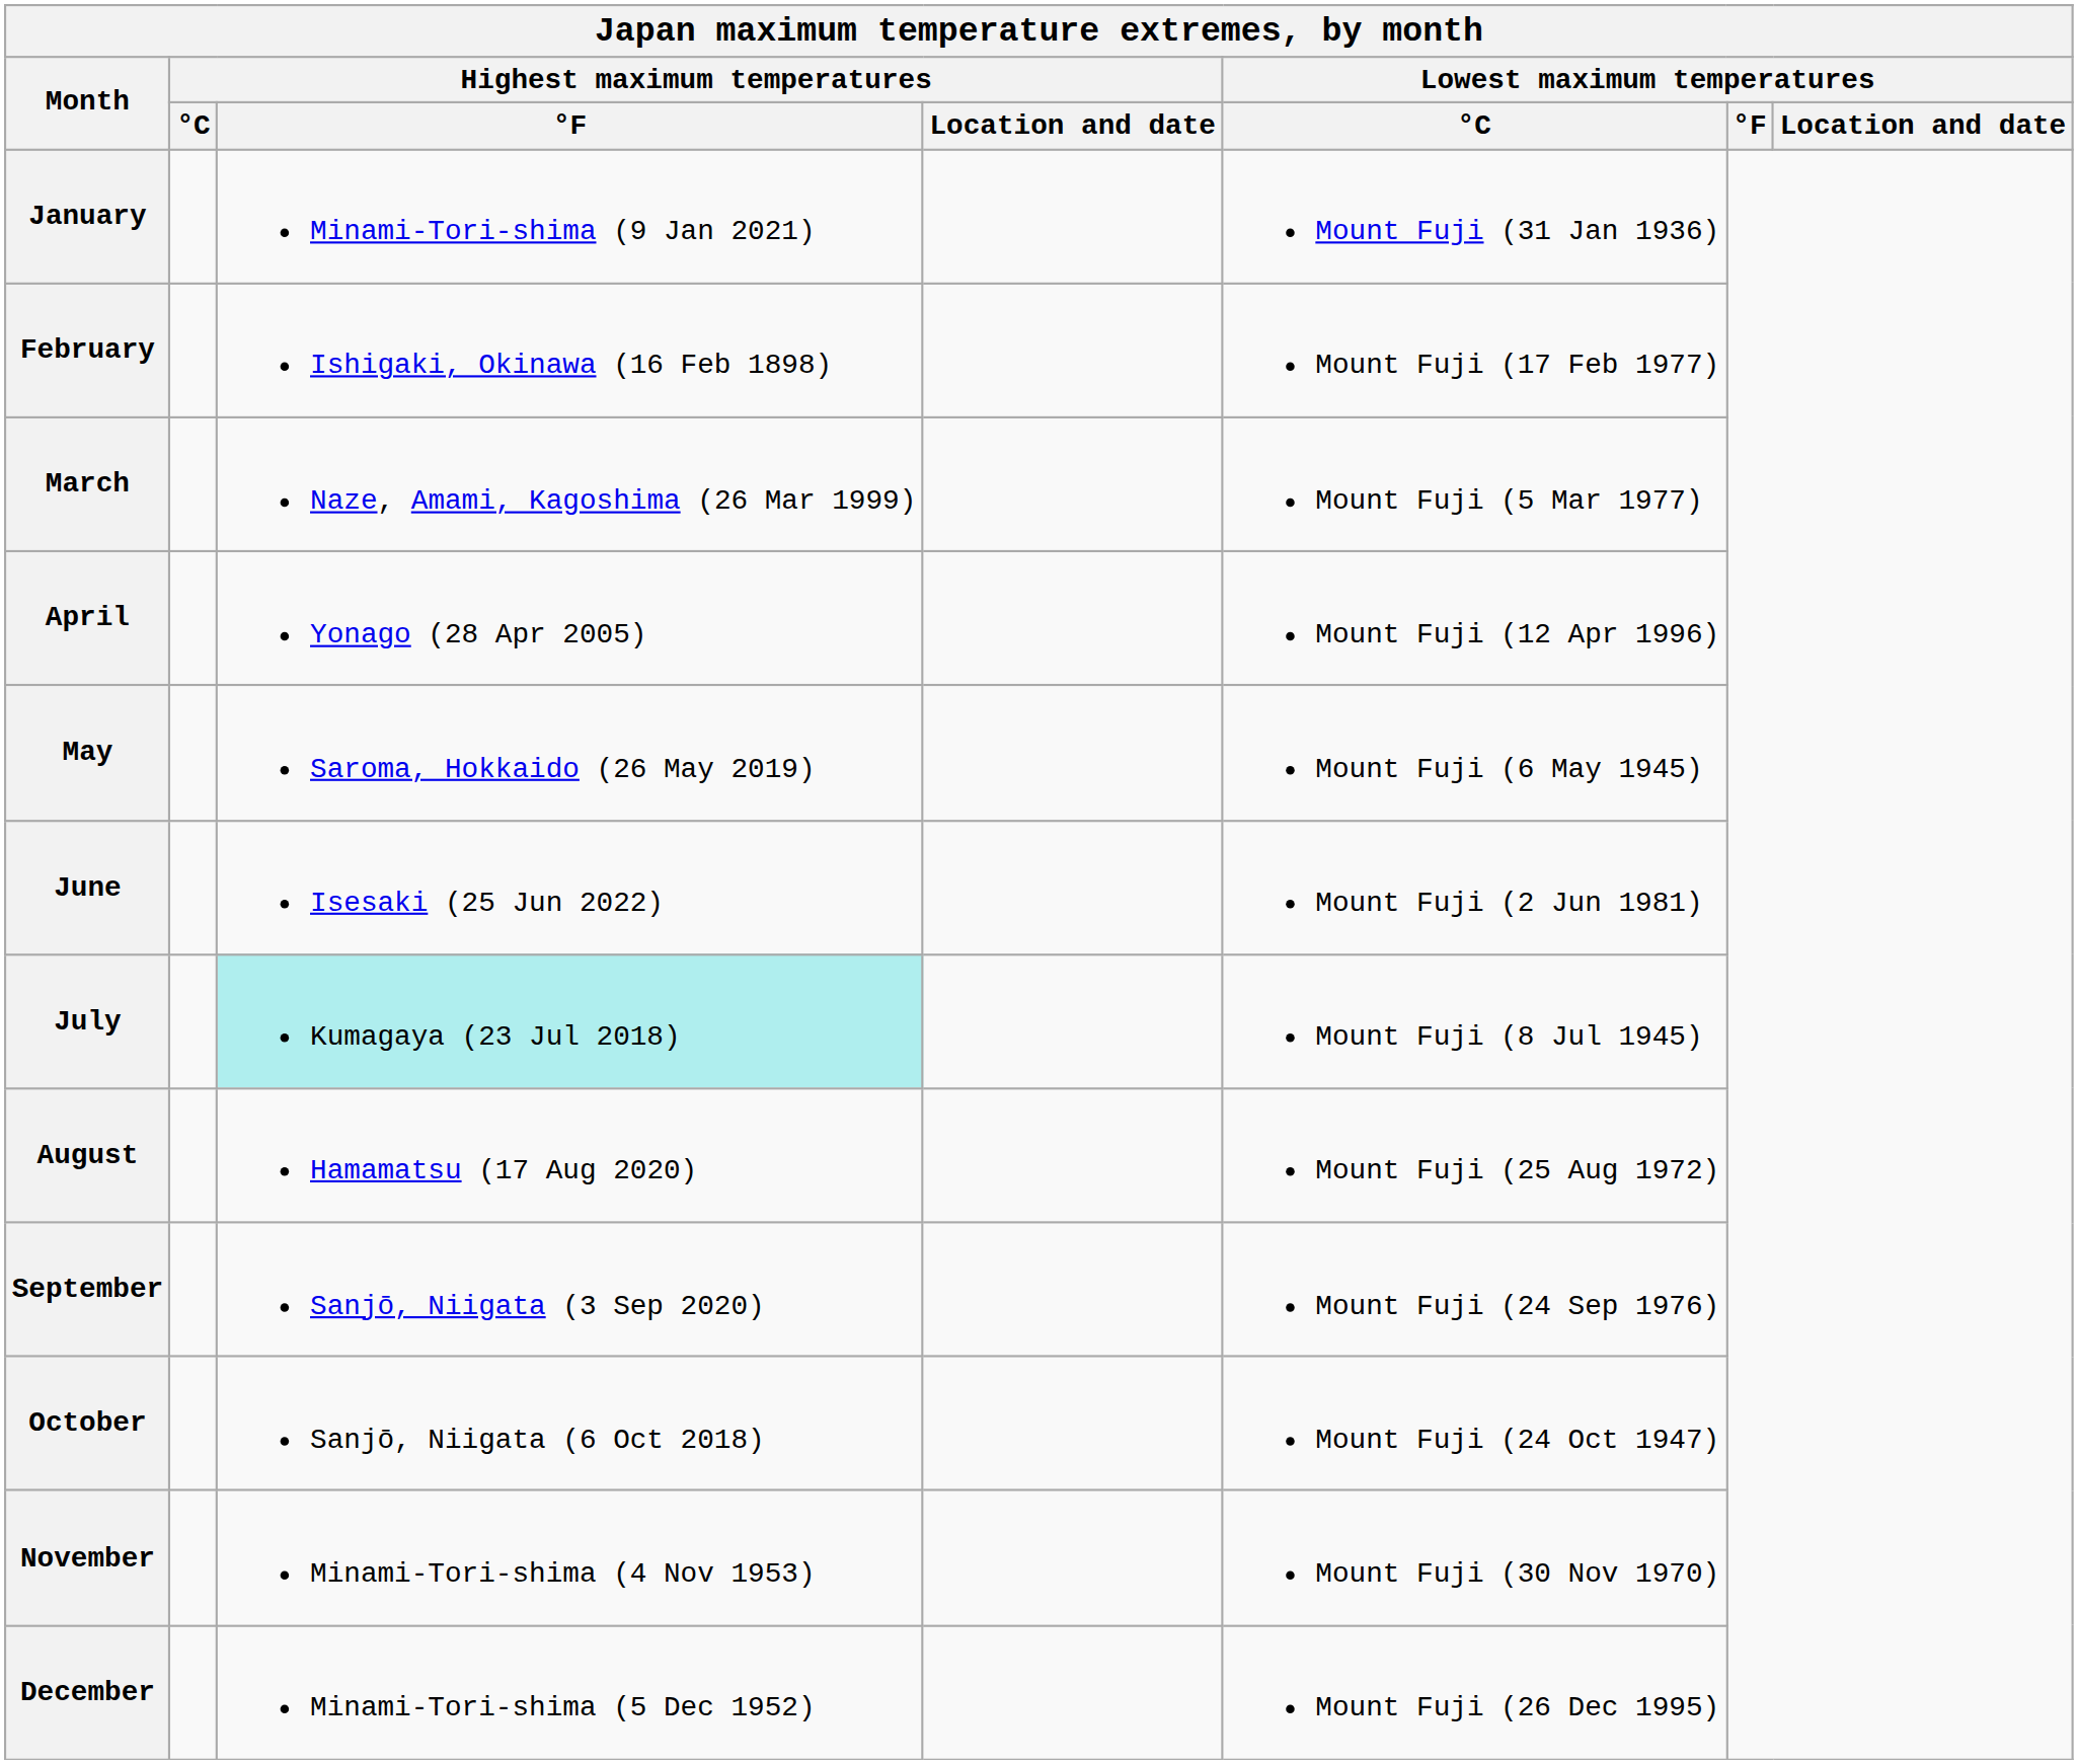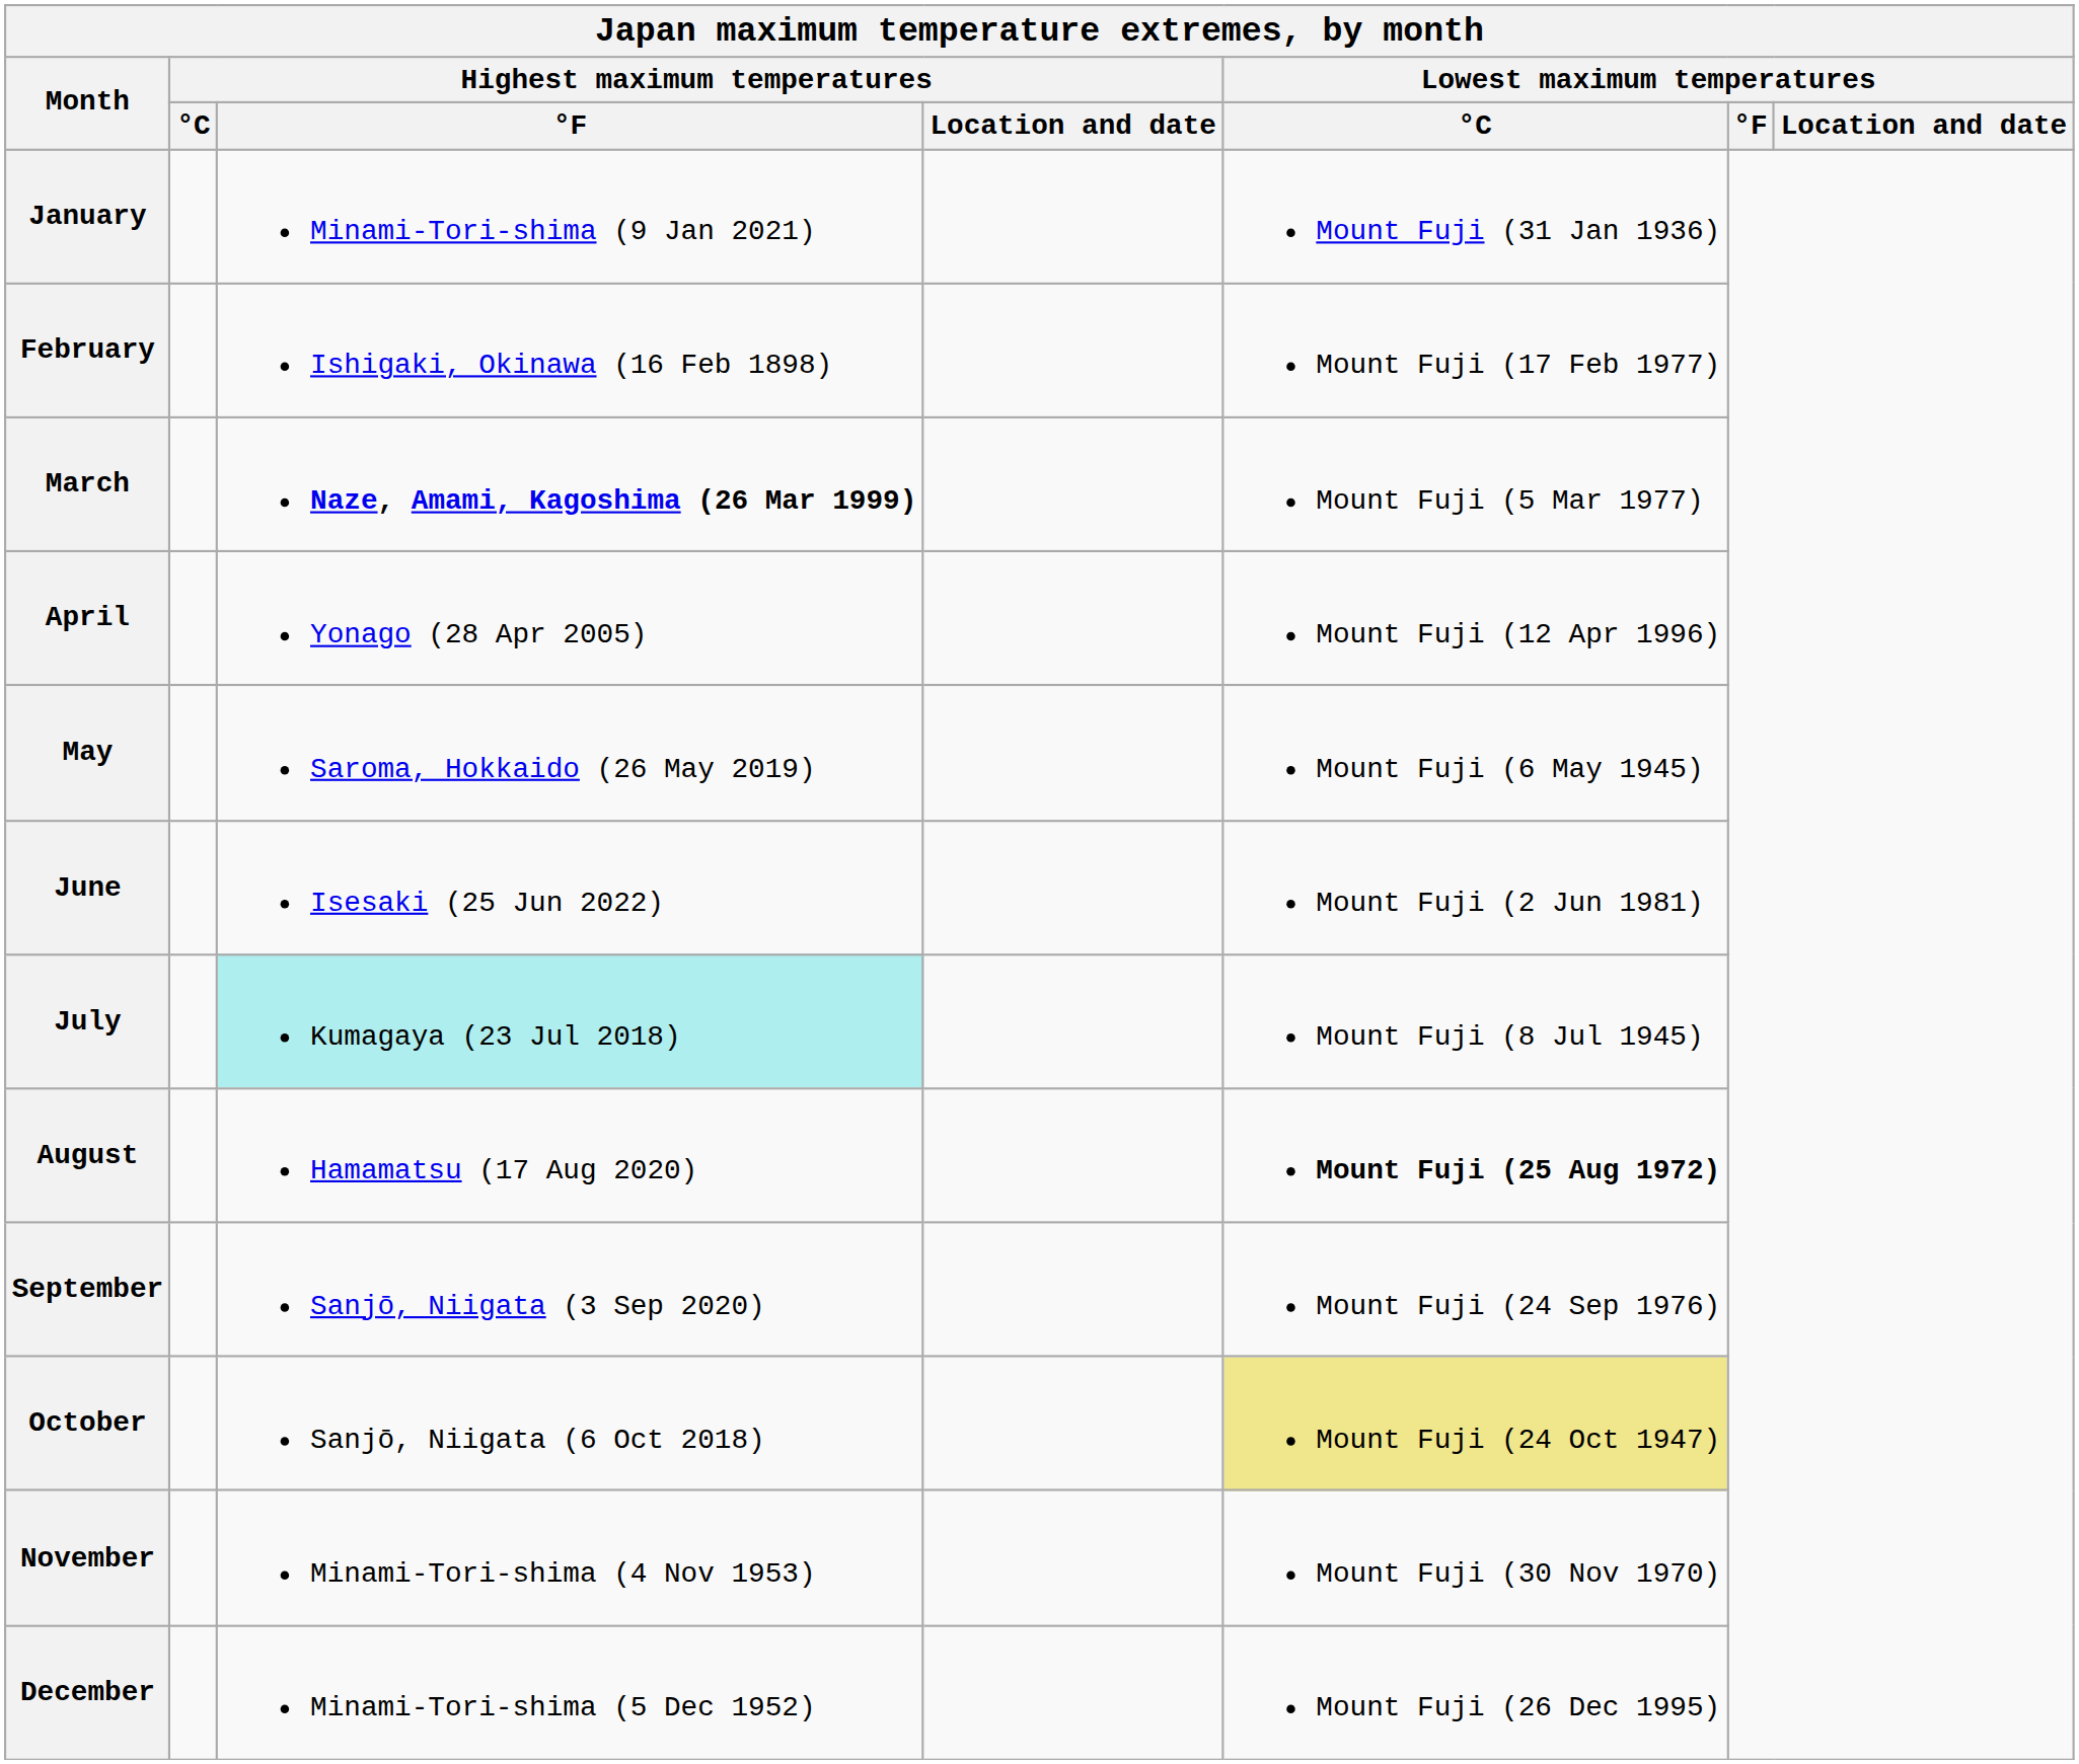March | Highest maximum temperatures / °F: normal -> bold
August | Lowest maximum temperatures / °C: normal -> bold
October | Lowest maximum temperatures / °C: no background -> khaki background
